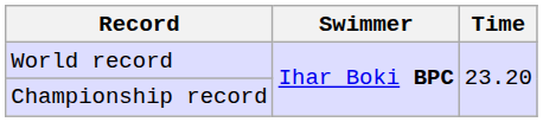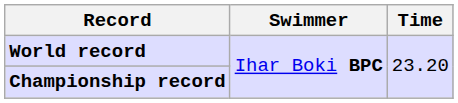World record | Record: normal -> bold
Championship record | Record: normal -> bold
